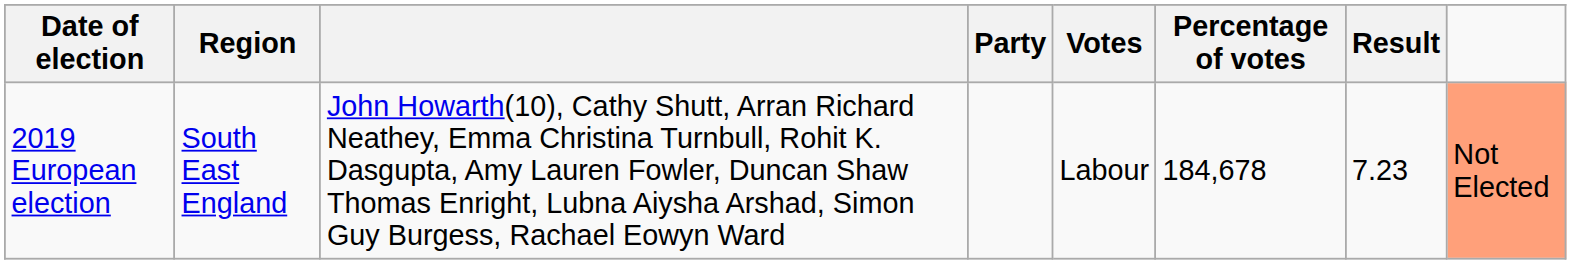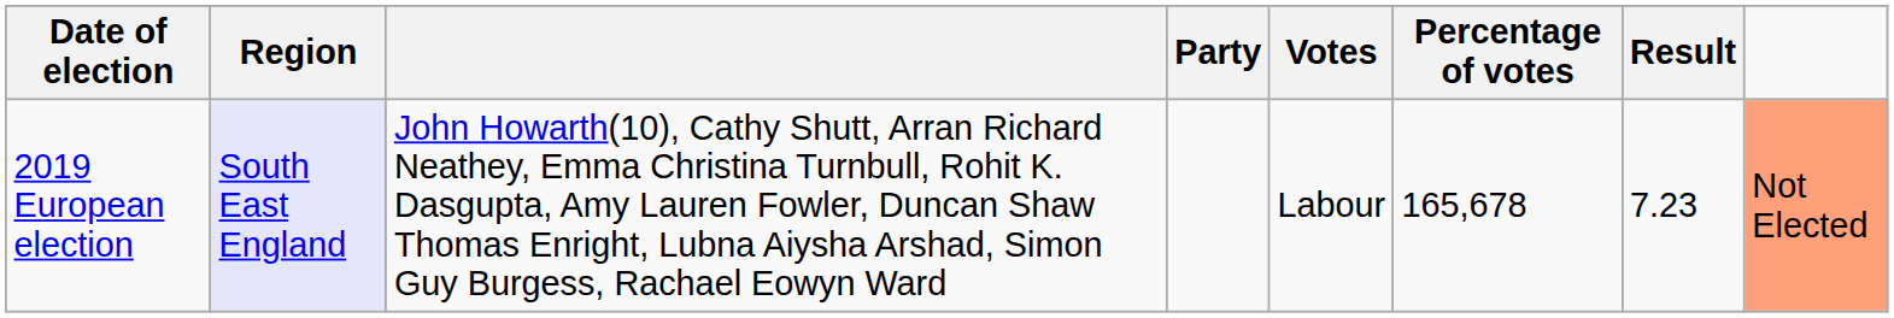2019 European election | Region: no background -> lavender background
2019 European election | Percentage of votes: 184,678 -> 165,678
